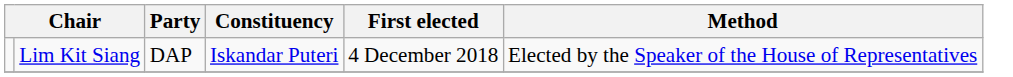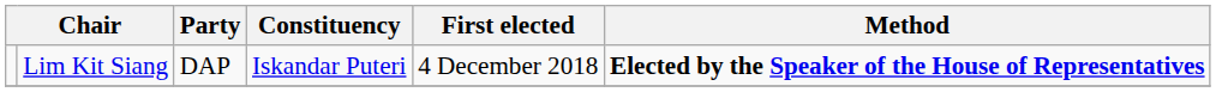Lim Kit Siang | Method: normal -> bold
